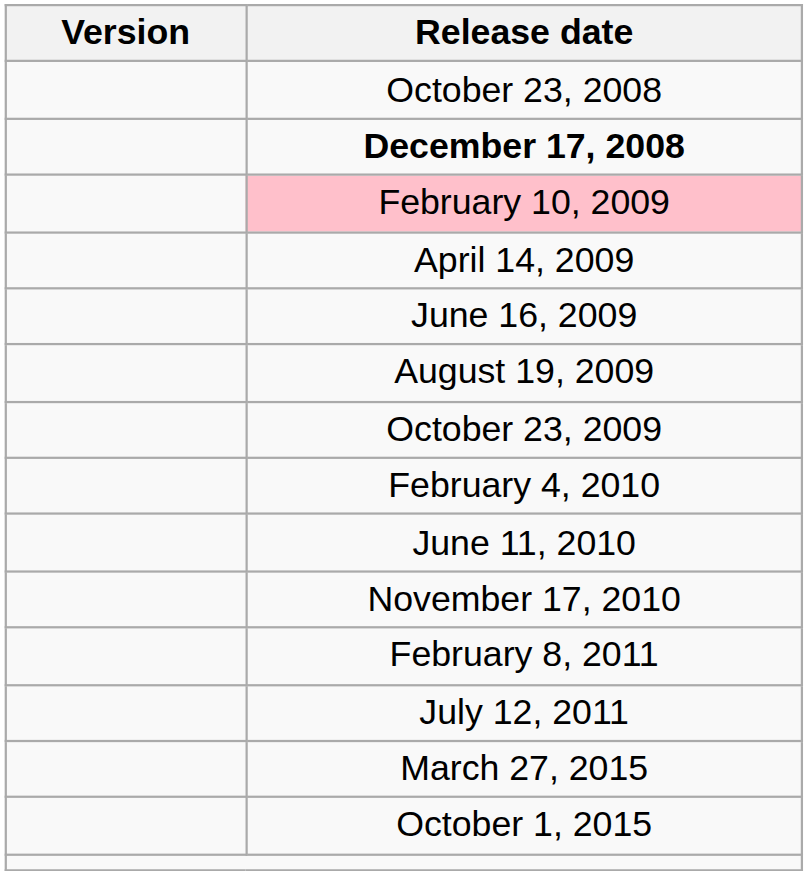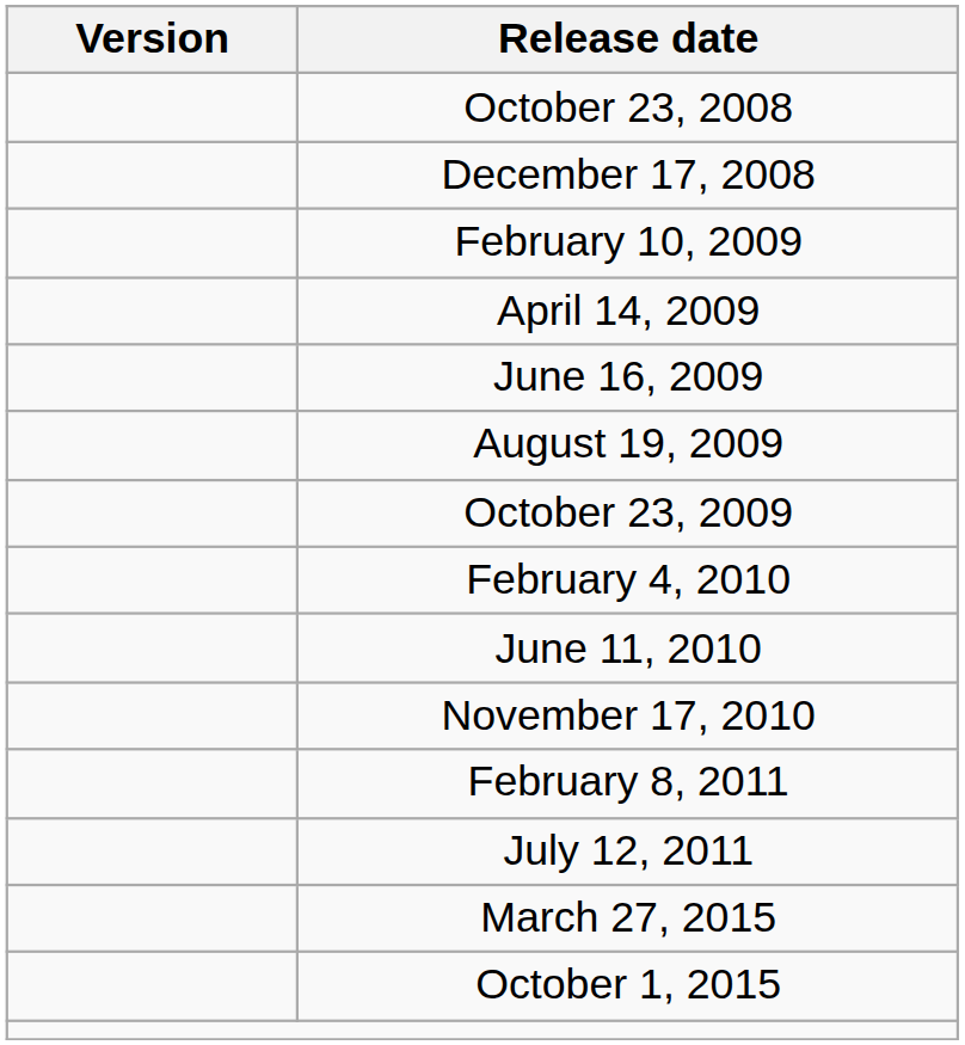December 17, 2008 | Release date: bold -> normal
February 10, 2009 | Release date: pink background -> no background
